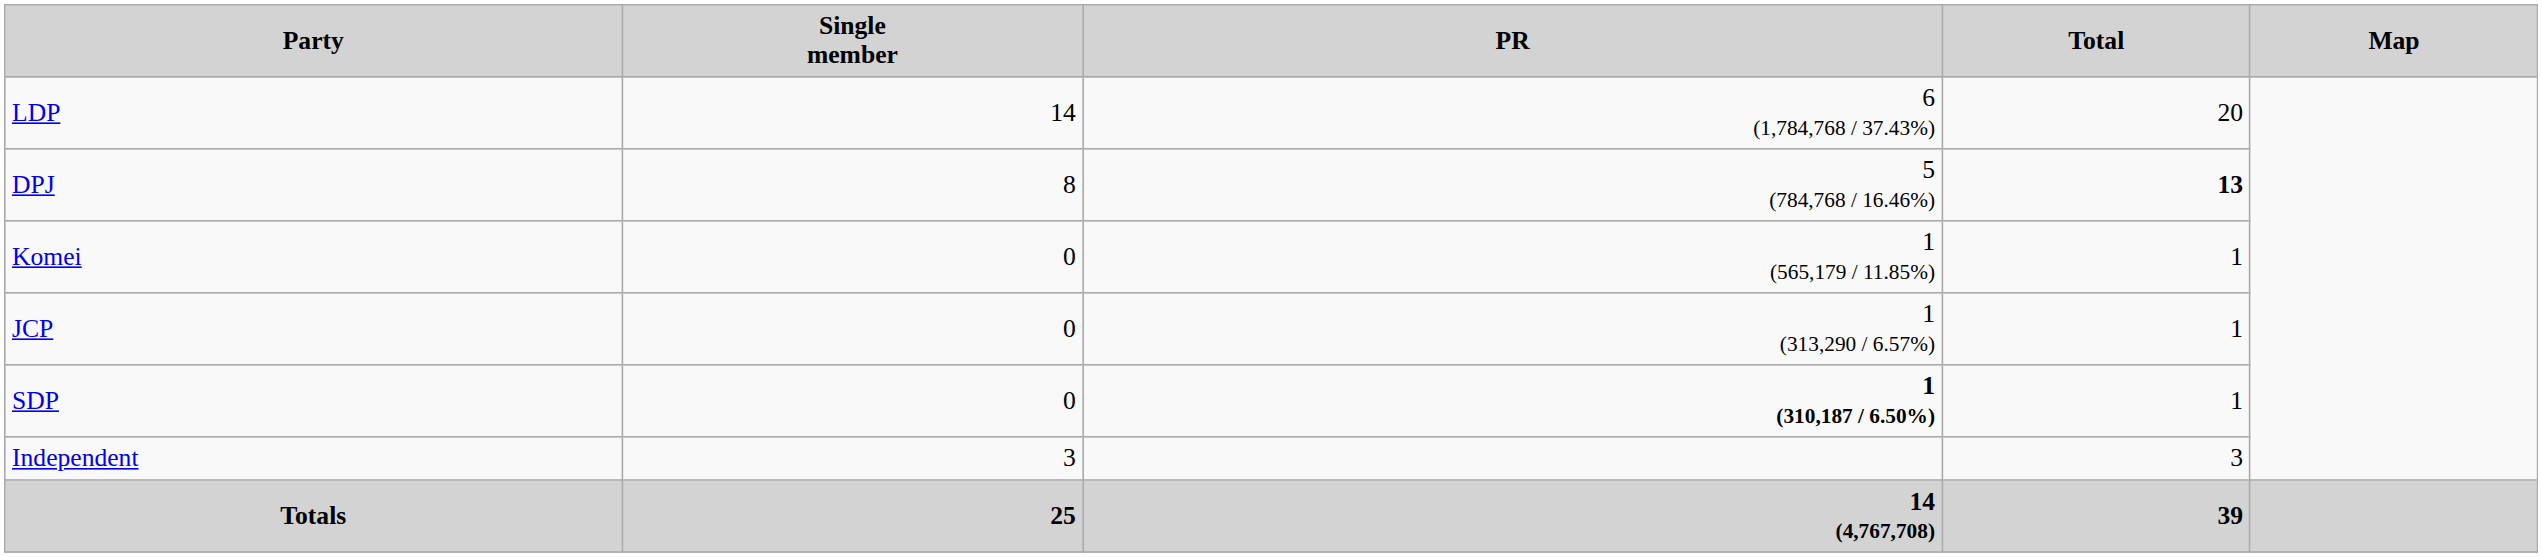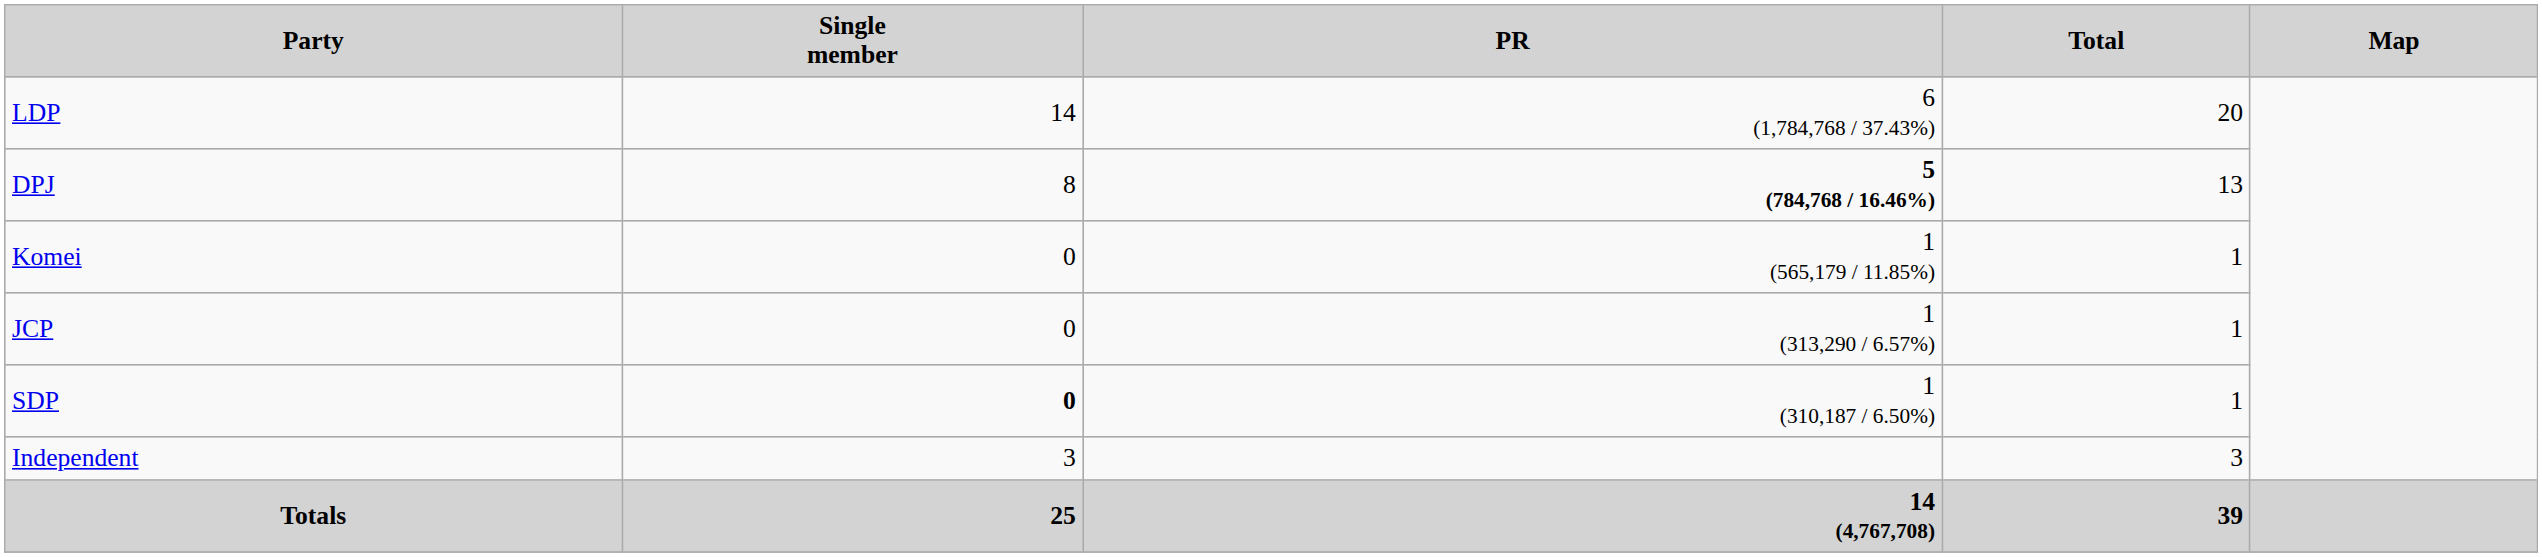DPJ | PR: normal -> bold
DPJ | Total: bold -> normal
SDP | Single member: normal -> bold
SDP | PR: bold -> normal
